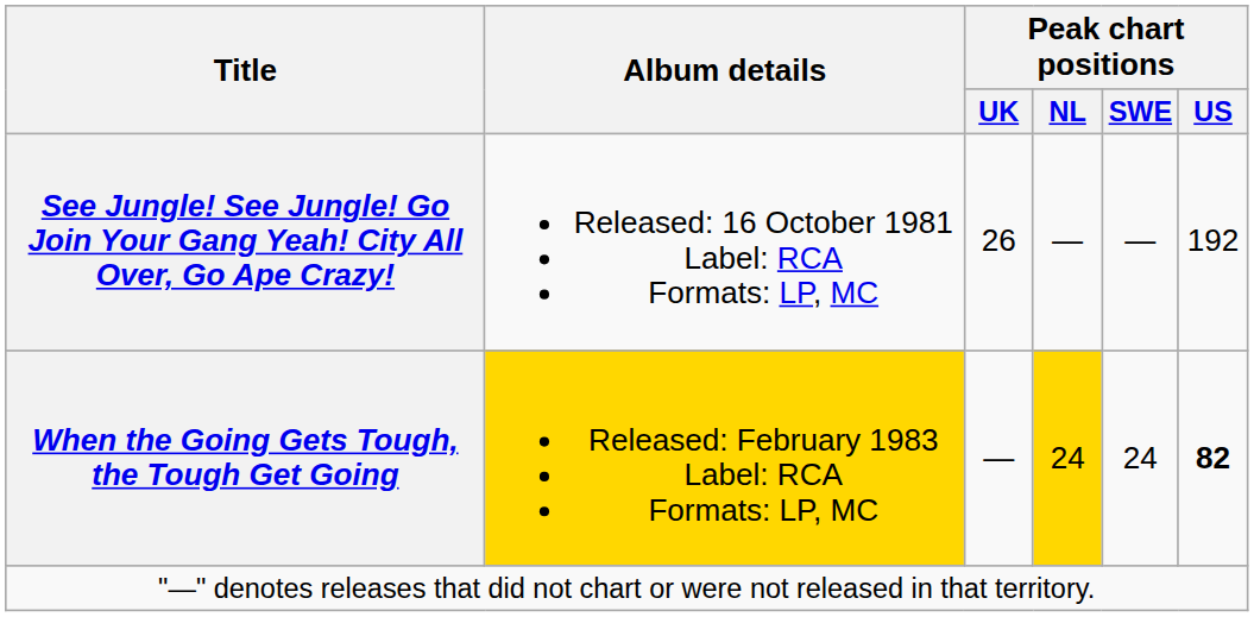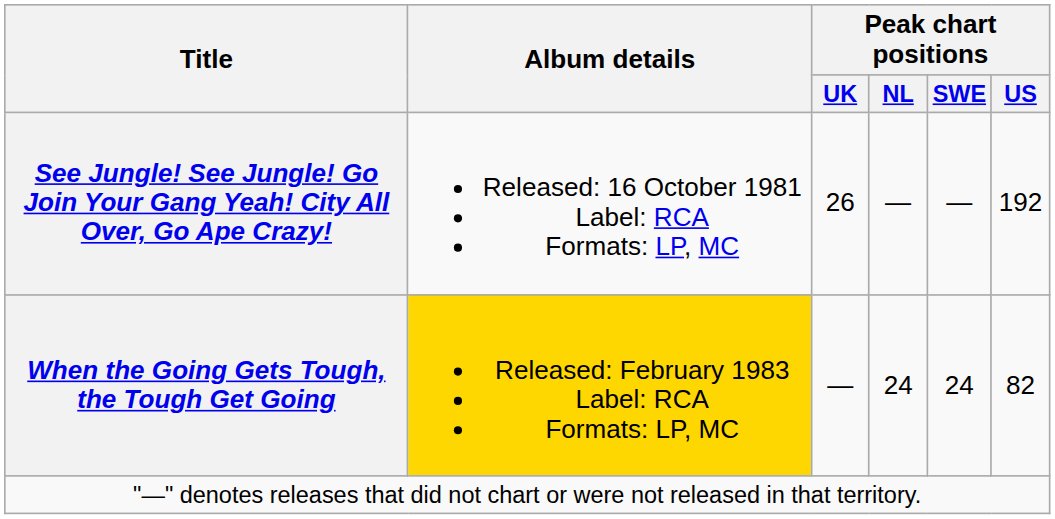When the Going Gets Tough, the Tough Get Going | Peak chart positions / NL: gold background -> no background
When the Going Gets Tough, the Tough Get Going | Peak chart positions / US: bold -> normal
